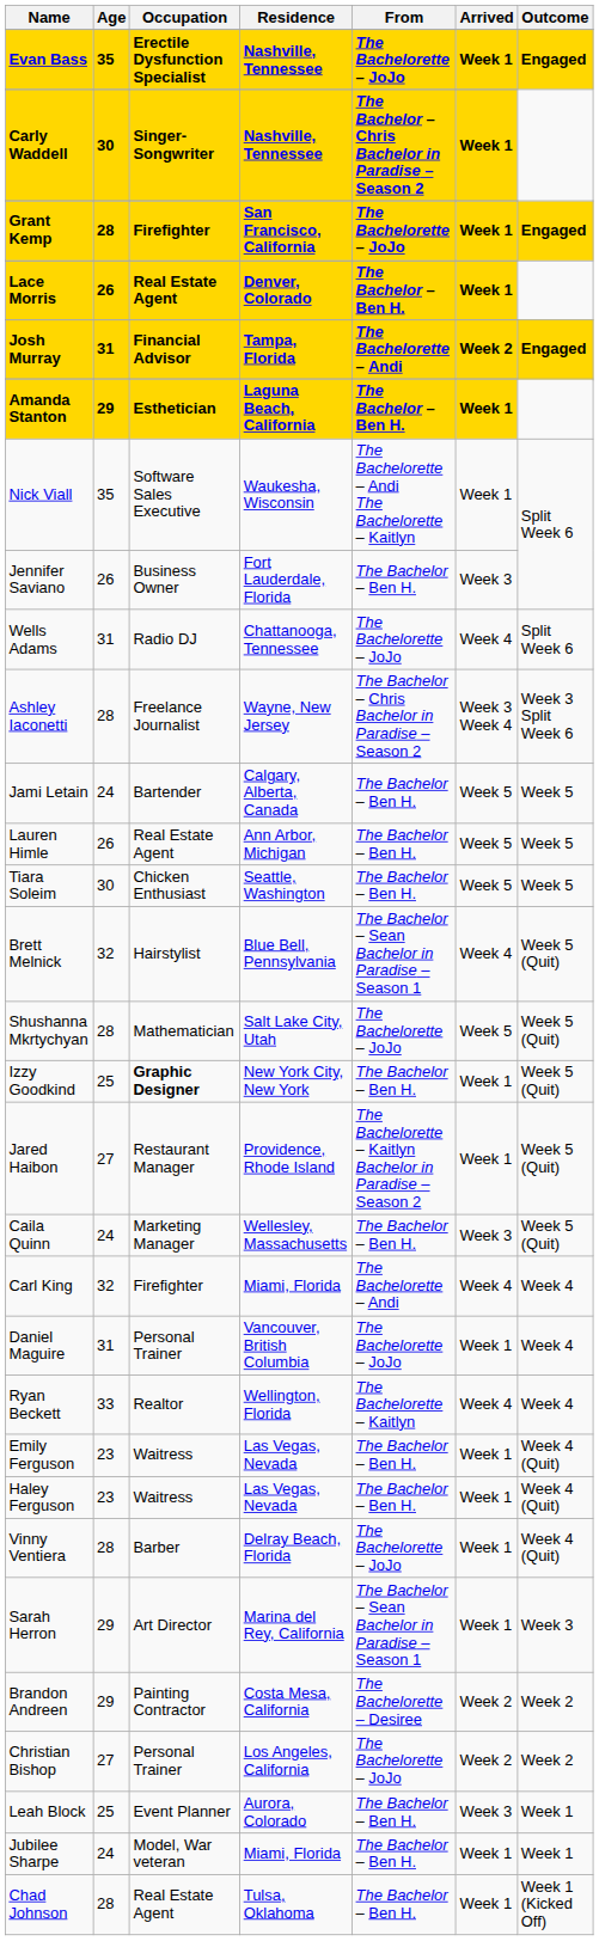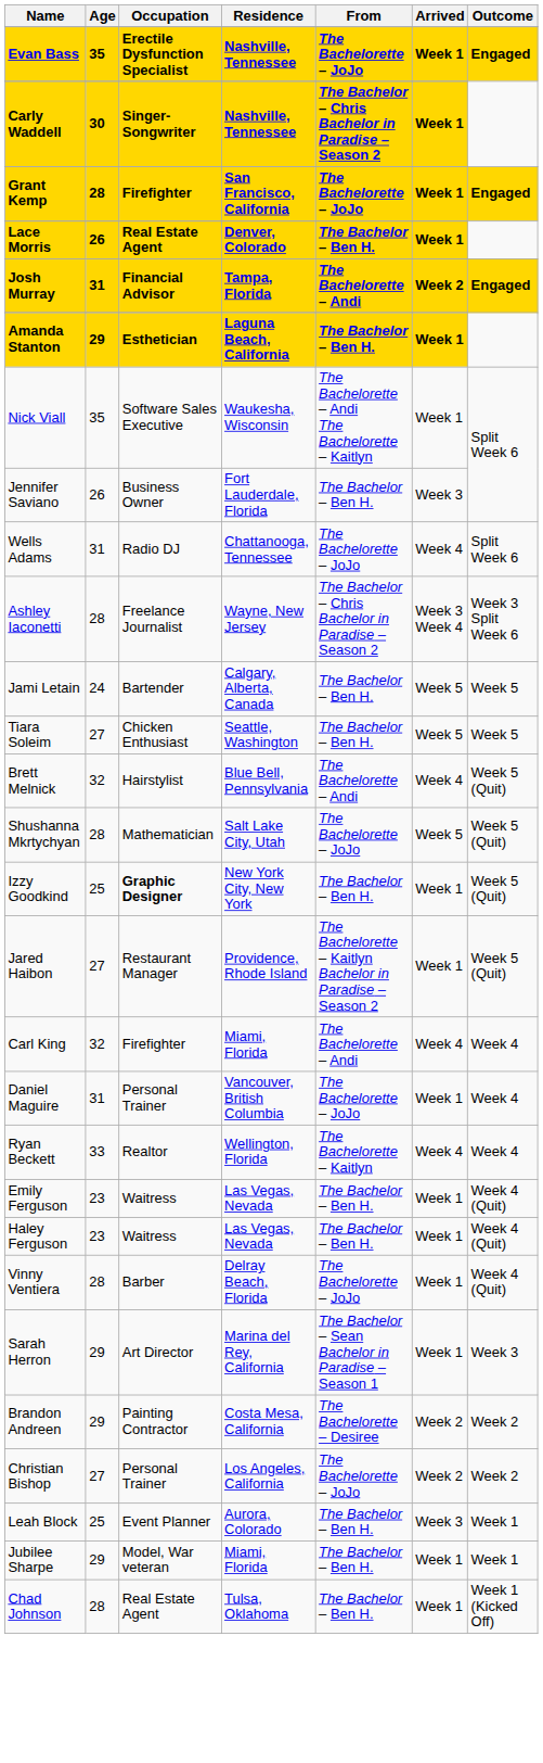- row: Lauren Himle | 26 | Real Estate Agent | Ann Arbor, Michigan | The Bachelor – Ben H. | Week 5 | Week 5
Tiara Soleim | Age: 30 -> 27
Brett Melnick | From: The Bachelor – Sean Bachelor in Paradise – Season 1 -> The Bachelorette – Andi
- row: Caila Quinn | 24 | Marketing Manager | Wellesley, Massachusetts | The Bachelor – Ben H. | Week 3 | Week 5 (Quit)
Jubilee Sharpe | Age: 24 -> 29
